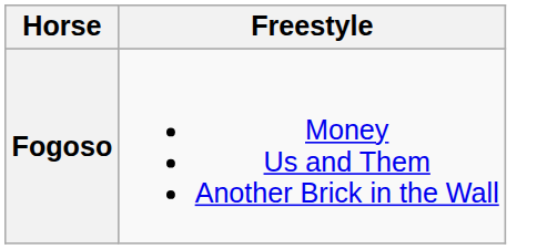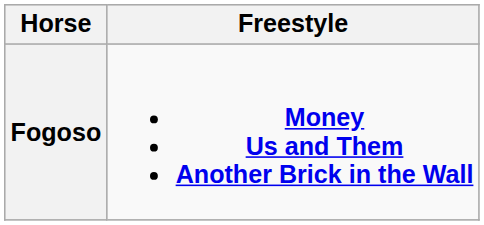Fogoso | Freestyle: normal -> bold
